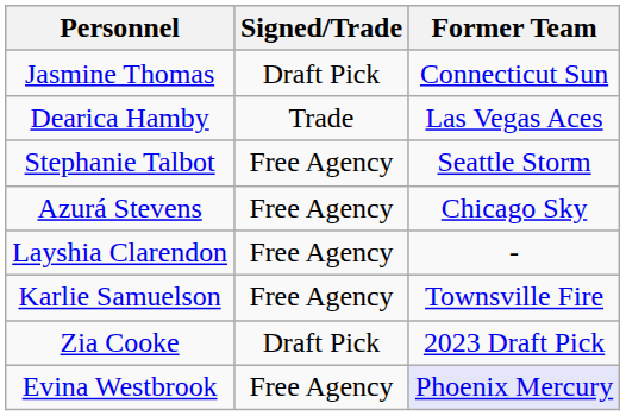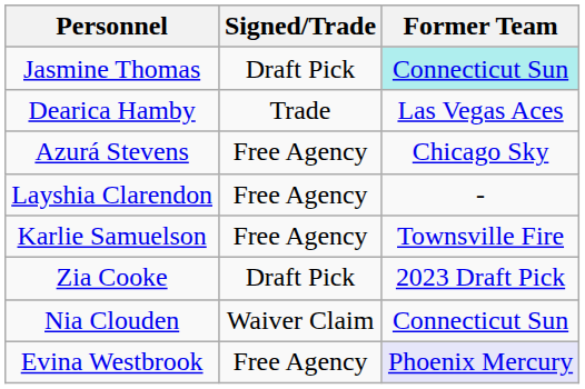Jasmine Thomas | Former Team: no background -> paleturquoise background
- row: Stephanie Talbot | Free Agency | Seattle Storm
+ row: Nia Clouden | Waiver Claim | Connecticut Sun
